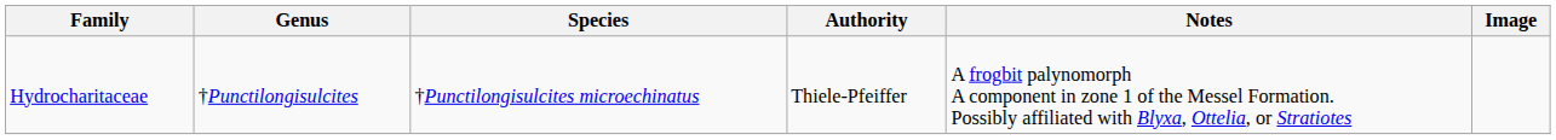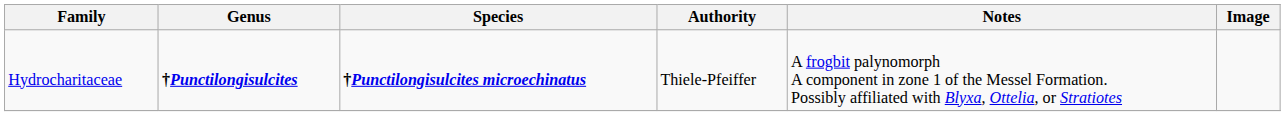Hydrocharitaceae | Genus: normal -> bold
Hydrocharitaceae | Species: normal -> bold
